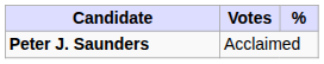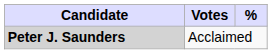Peter J. Saunders | Candidate: no background -> lightgrey background
